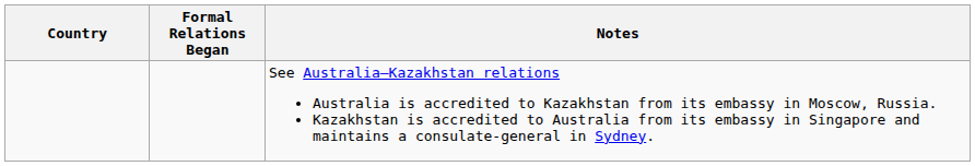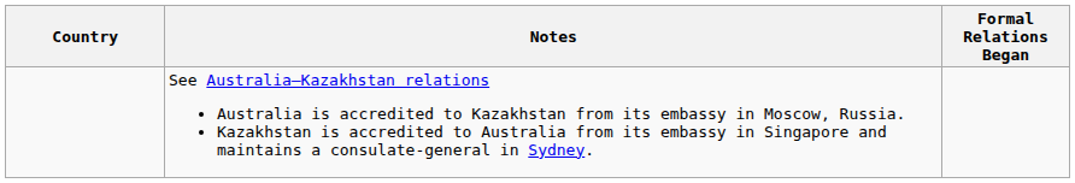columns swapped: Formal Relations Began <-> Notes
